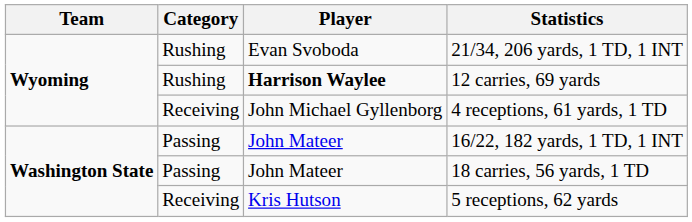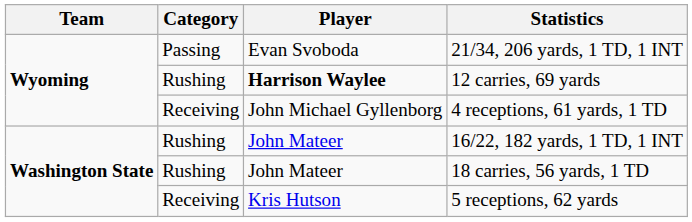21/34, 206 yards, 1 TD, 1 INT | Category: Rushing -> Passing
16/22, 182 yards, 1 TD, 1 INT | Category: Passing -> Rushing
18 carries, 56 yards, 1 TD | Category: Passing -> Rushing
